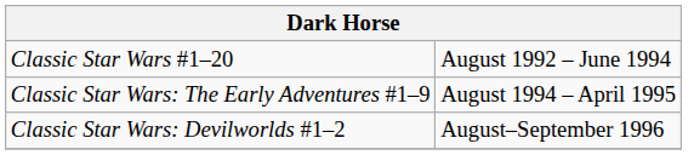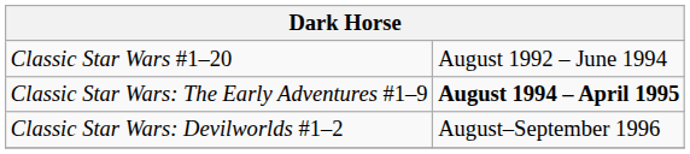Classic Star Wars: The Early Adventures #1–9 | column 2: normal -> bold
